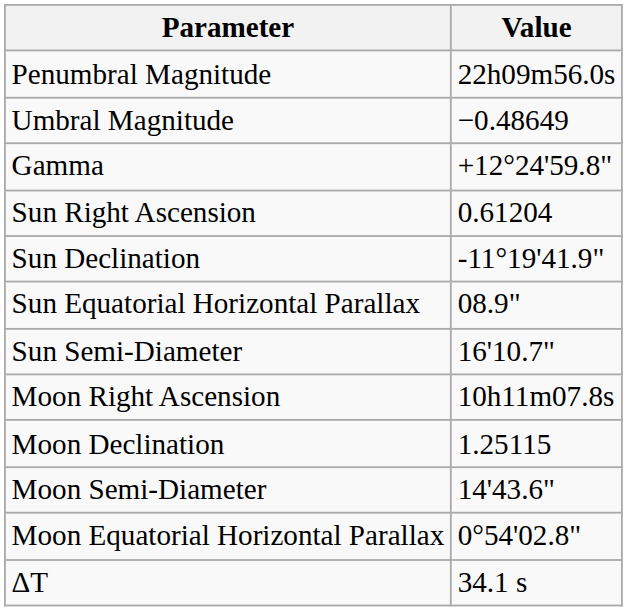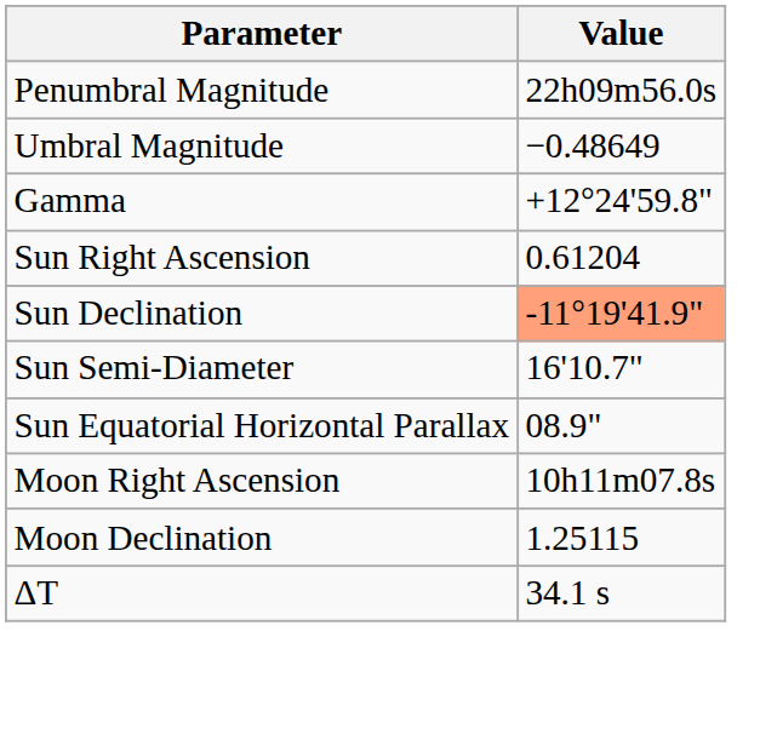Sun Declination | Value: no background -> lightsalmon background
rows swapped: Sun Semi-Diameter <-> Sun Equatorial Horizontal Parallax
- row: Moon Semi-Diameter | 14'43.6"
- row: Moon Equatorial Horizontal Parallax | 0°54'02.8"
